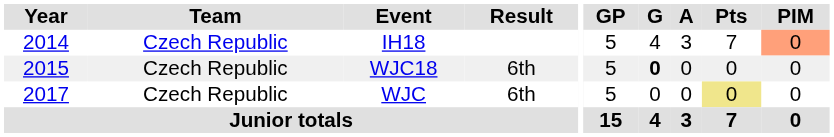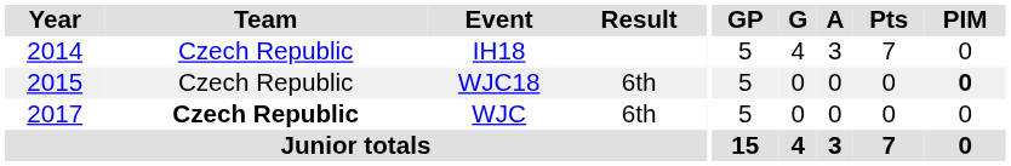IH18 | PIM: lightsalmon background -> no background
WJC18 | G: bold -> normal
WJC18 | PIM: normal -> bold
WJC | Team: normal -> bold
WJC | Pts: khaki background -> no background
